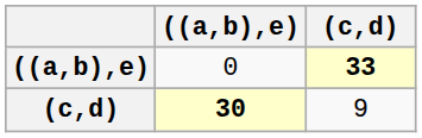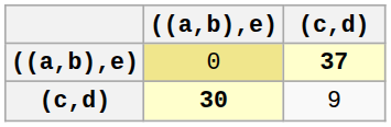row 2 | ((a,b),e): no background -> khaki background
row 2 | (c,d): 33 -> 37
